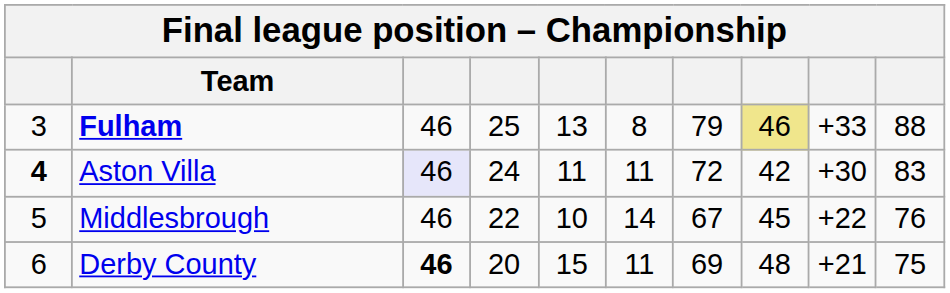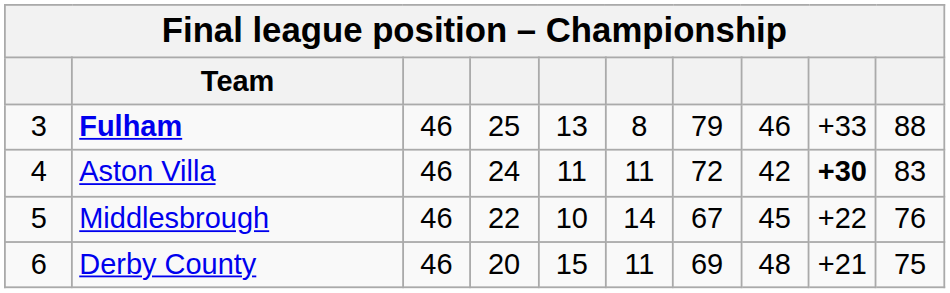Fulham | column 8: khaki background -> no background
Aston Villa | column 1: bold -> normal
Aston Villa | column 3: lavender background -> no background
Aston Villa | column 9: normal -> bold
Derby County | column 3: bold -> normal
